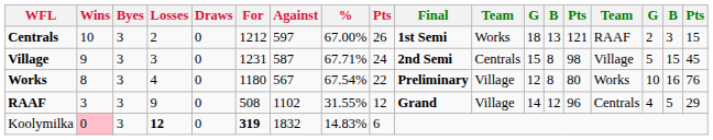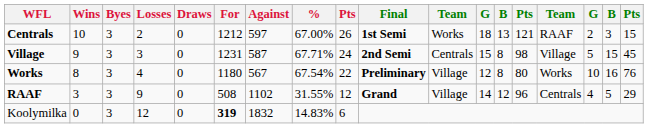Koolymilka | Wins: pink background -> no background
Koolymilka | Losses: bold -> normal
